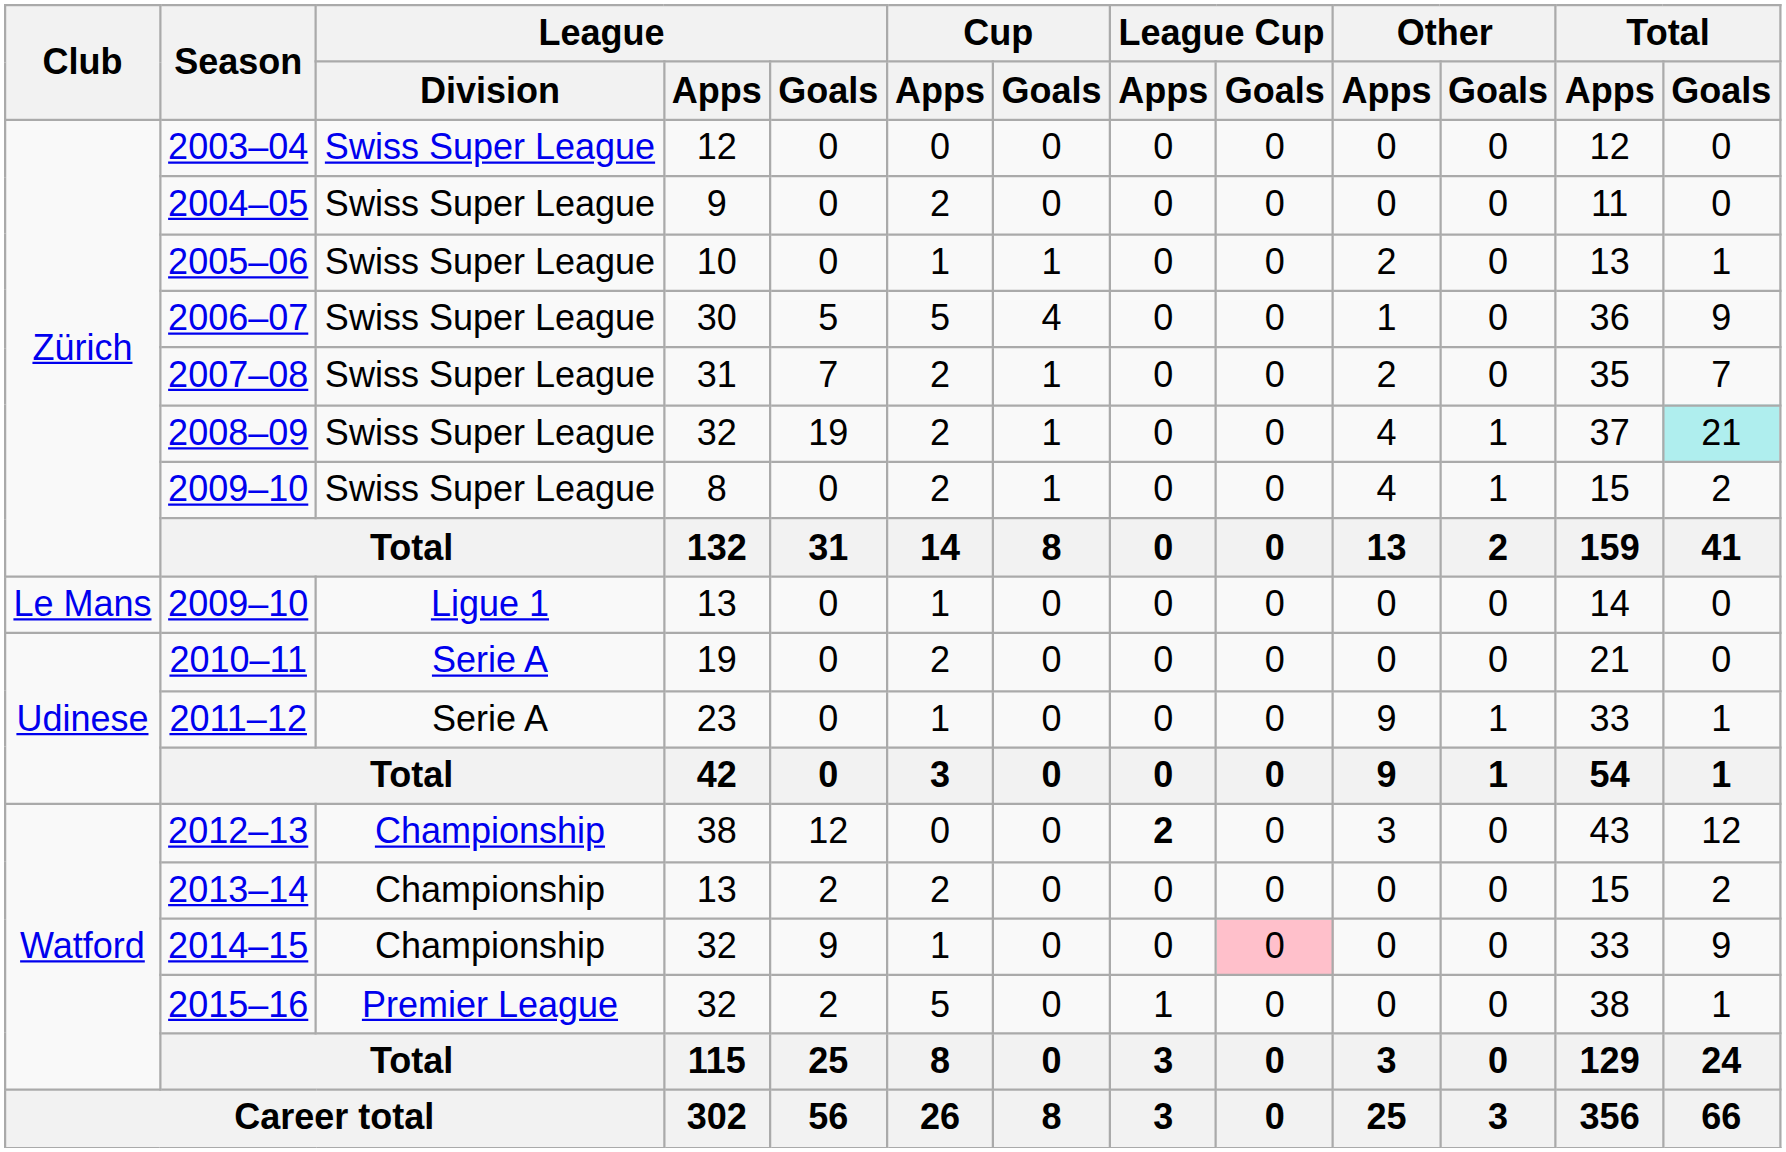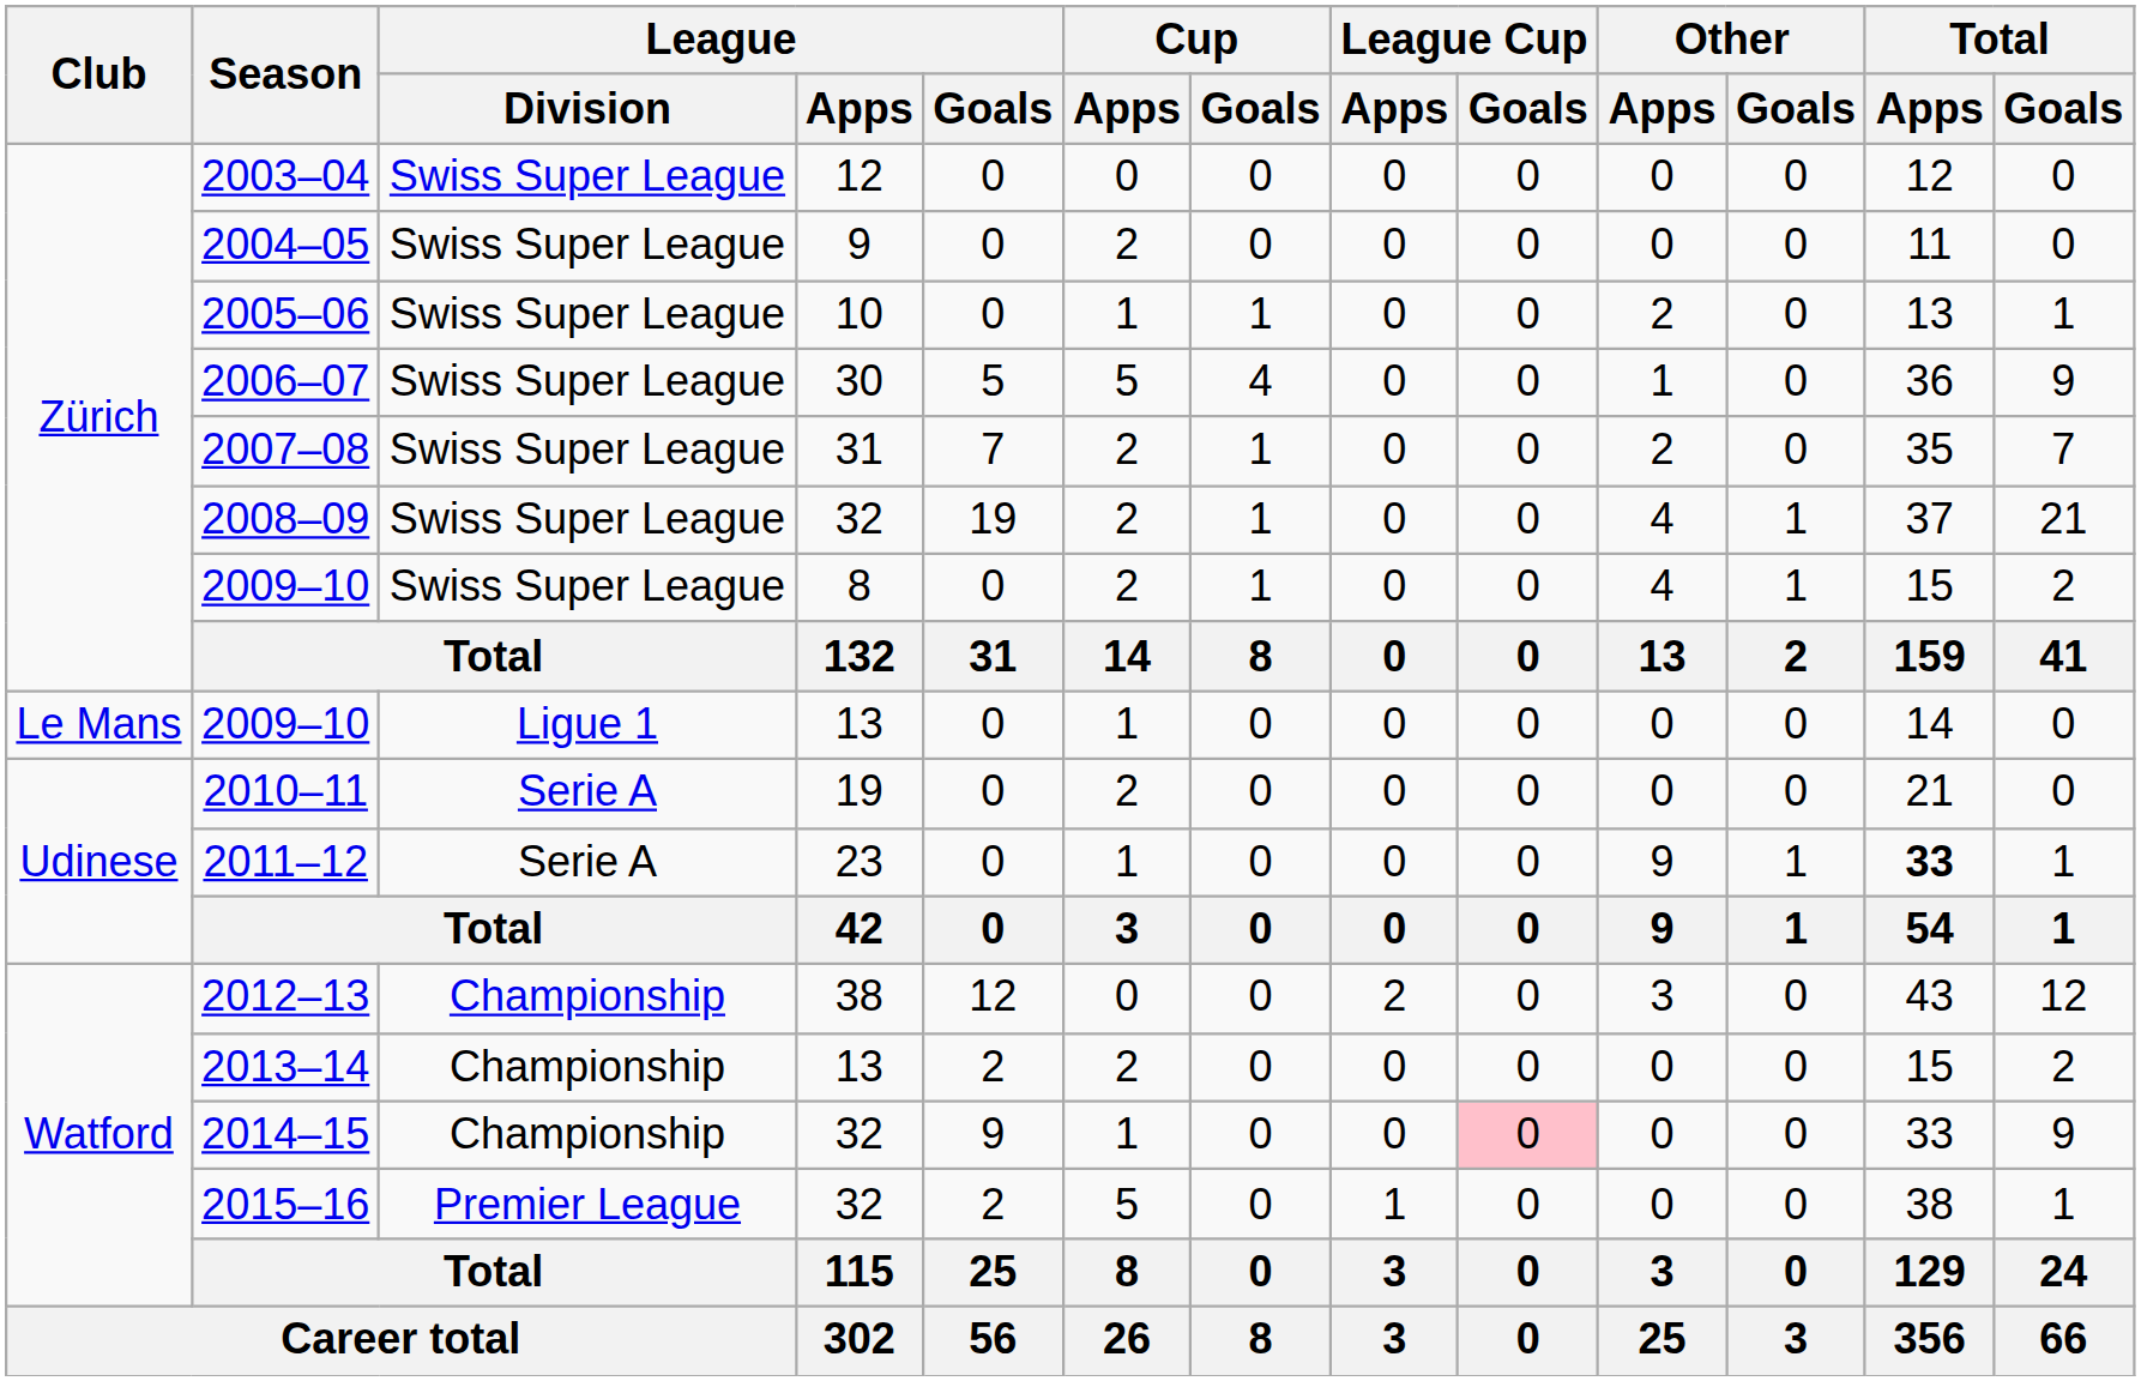2008–09 | Total / Goals: paleturquoise background -> no background
2011–12 | Total / Apps: normal -> bold
2012–13 | League Cup / Apps: bold -> normal
